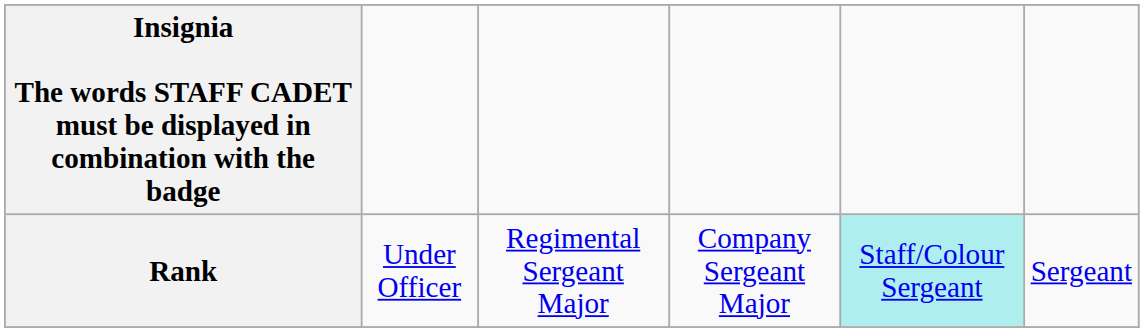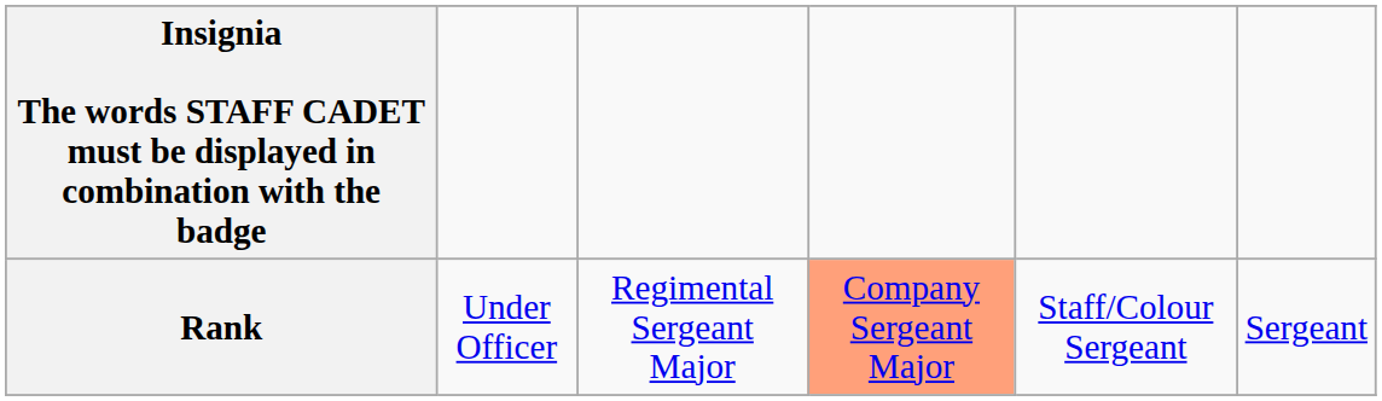Rank | column 4: no background -> lightsalmon background
Rank | column 5: paleturquoise background -> no background
